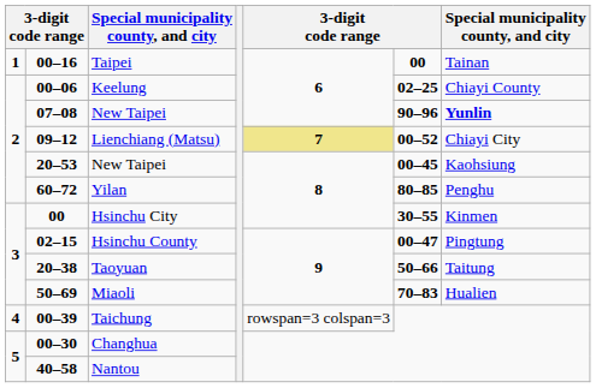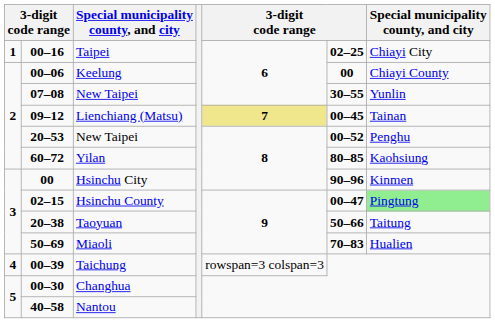Taipei | column 6: 00 -> 02–25
Taipei | column 7: Tainan -> Chiayi City
Keelung | column 6: 02–25 -> 00
07–08 / New Taipei | column 6: 90–96 -> 30–55
07–08 / New Taipei | column 7: bold -> normal
Lienchiang (Matsu) | column 6: 00–52 -> 00–45
Lienchiang (Matsu) | column 7: Chiayi City -> Tainan
20–53 / New Taipei | column 6: 00–45 -> 00–52
20–53 / New Taipei | column 7: Kaohsiung -> Penghu
Yilan | column 7: Penghu -> Kaohsiung
Hsinchu City | column 6: 30–55 -> 90–96
Hsinchu County | column 7: no background -> lightgreen background
